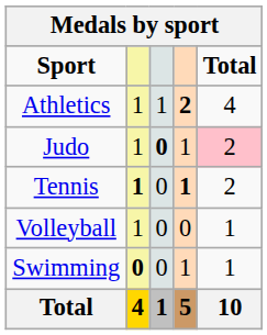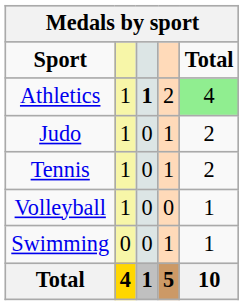Athletics | column 3: normal -> bold
Athletics | column 4: bold -> normal
Athletics | Total: no background -> lightgreen background
Judo | column 3: bold -> normal
Judo | Total: pink background -> no background
Tennis | column 2: bold -> normal
Tennis | column 4: bold -> normal
Swimming | column 2: bold -> normal
